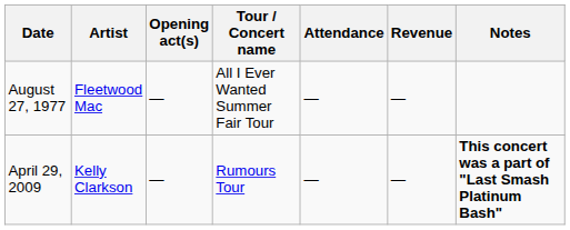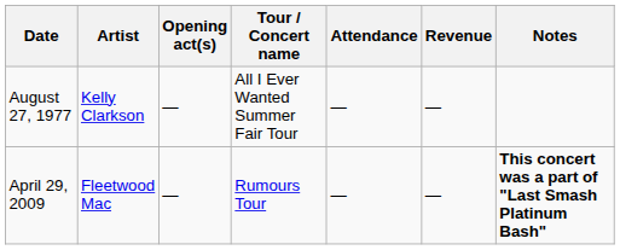August 27, 1977 | Artist: Fleetwood Mac -> Kelly Clarkson
April 29, 2009 | Artist: Kelly Clarkson -> Fleetwood Mac
